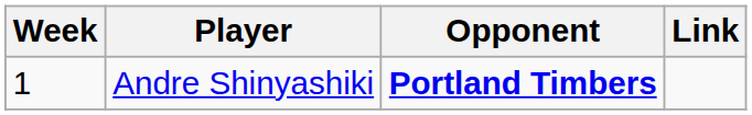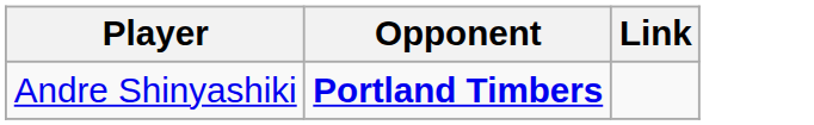- column: Week | 1
